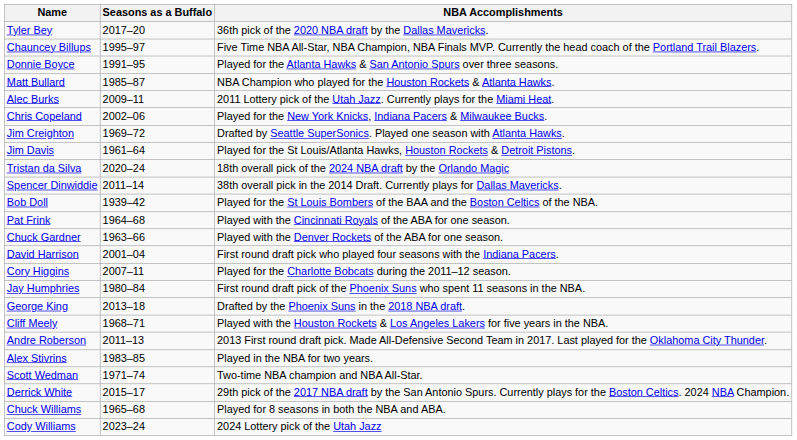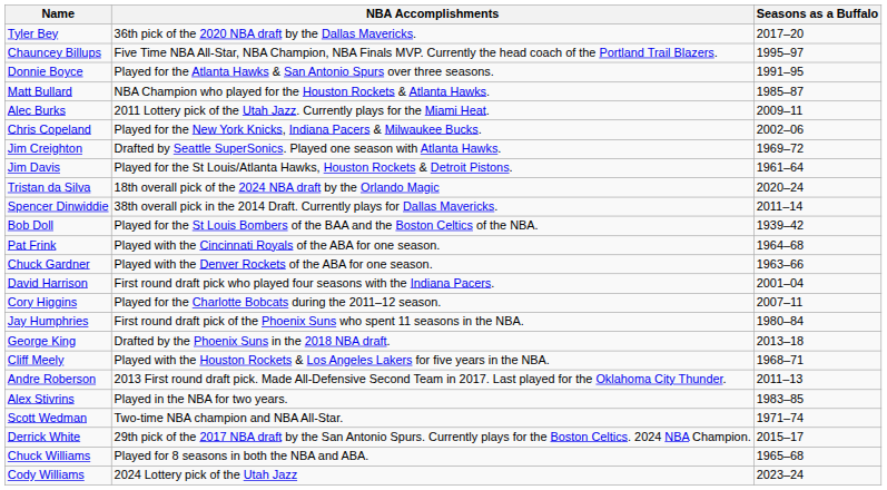columns swapped: Seasons as a Buffalo <-> NBA Accomplishments
